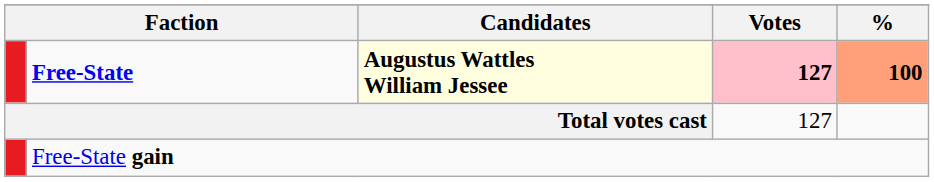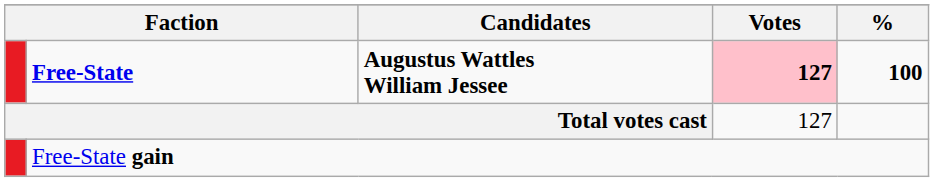Free-State | Candidates: lightyellow background -> no background
Free-State | %: lightsalmon background -> no background
